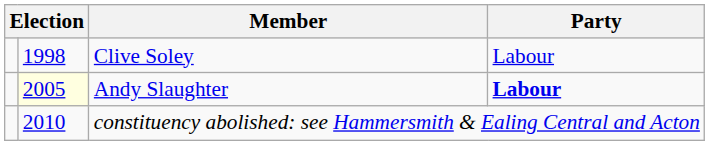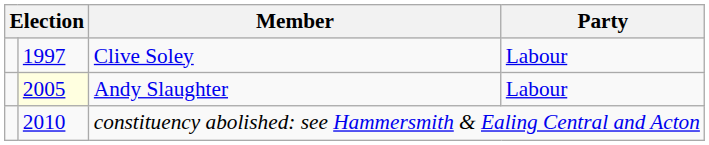Clive Soley | column 2: 1998 -> 1997
Andy Slaughter | Party: bold -> normal
